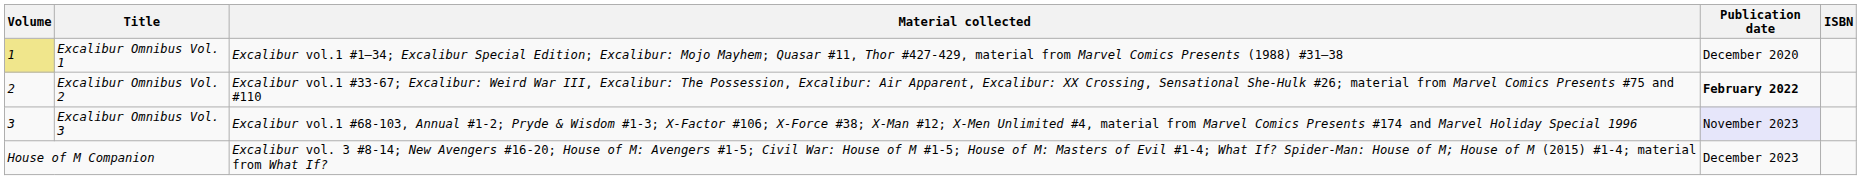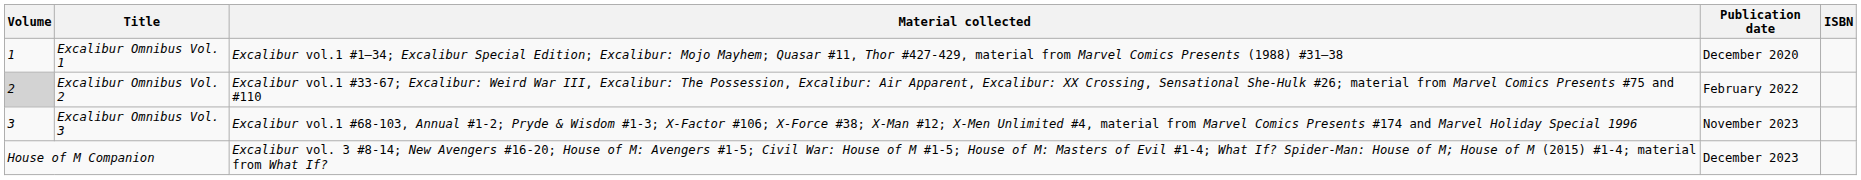Excalibur Omnibus Vol. 1 | Volume: khaki background -> no background
Excalibur Omnibus Vol. 2 | Volume: no background -> lightgrey background
Excalibur Omnibus Vol. 2 | Publication date: bold -> normal
Excalibur Omnibus Vol. 3 | Publication date: lavender background -> no background
